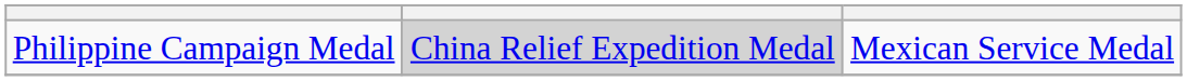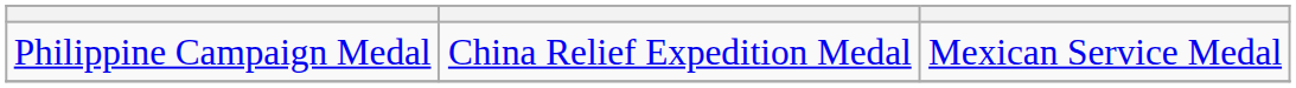Philippine Campaign Medal | column 2: lightgrey background -> no background
